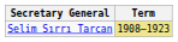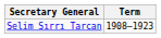Selim Sırrı Tarcan | Term: khaki background -> no background
